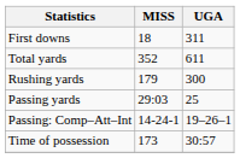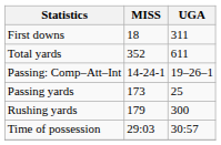rows swapped: Rushing yards <-> Passing: Comp–Att–Int
Passing yards | MISS: 29:03 -> 173
Time of possession | MISS: 173 -> 29:03
